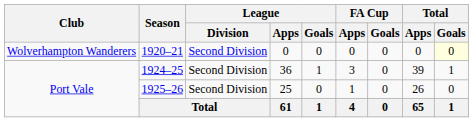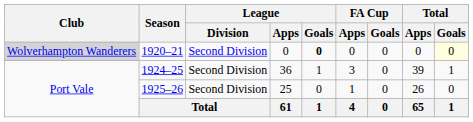1920–21 | Club: no background -> lightgrey background
1920–21 | League / Goals: normal -> bold
